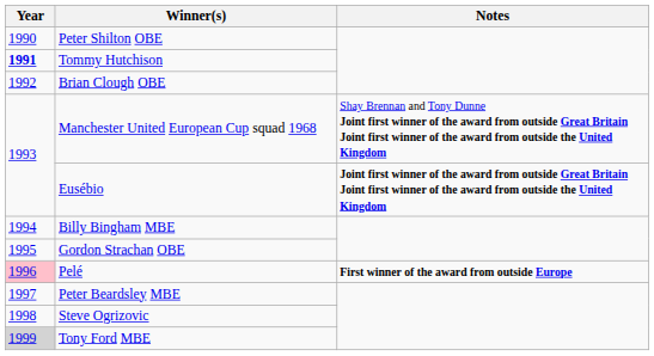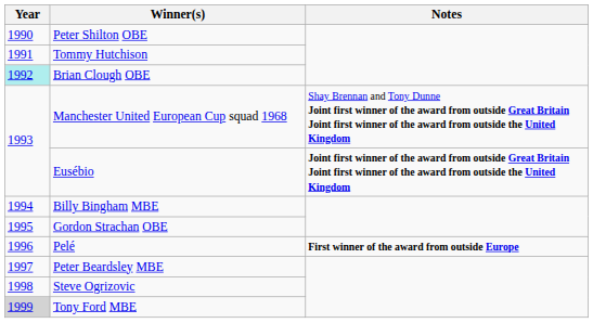Tommy Hutchison | Year: bold -> normal
Brian Clough OBE | Year: no background -> paleturquoise background
Pelé | Year: pink background -> no background
